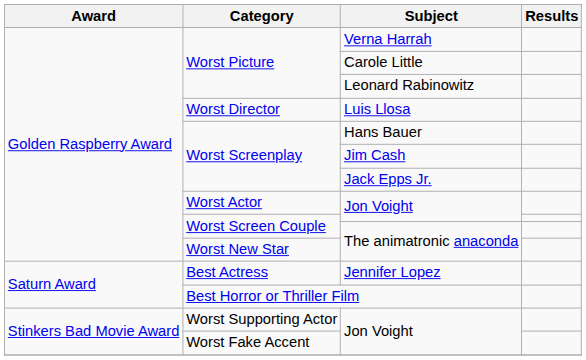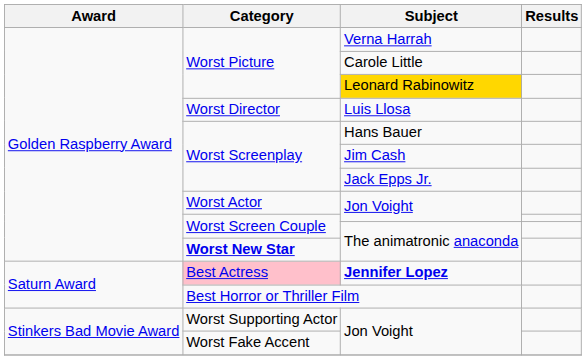Leonard Rabinowitz | Subject: no background -> gold background
Worst New Star / The animatronic anaconda | Category: normal -> bold
Jennifer Lopez | Category: no background -> pink background
Jennifer Lopez | Subject: normal -> bold
